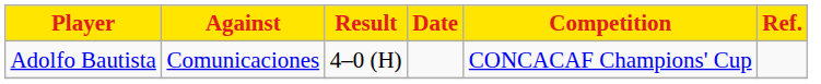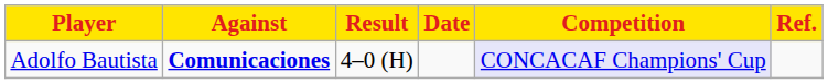Adolfo Bautista | Against: normal -> bold
Adolfo Bautista | Competition: no background -> lavender background
